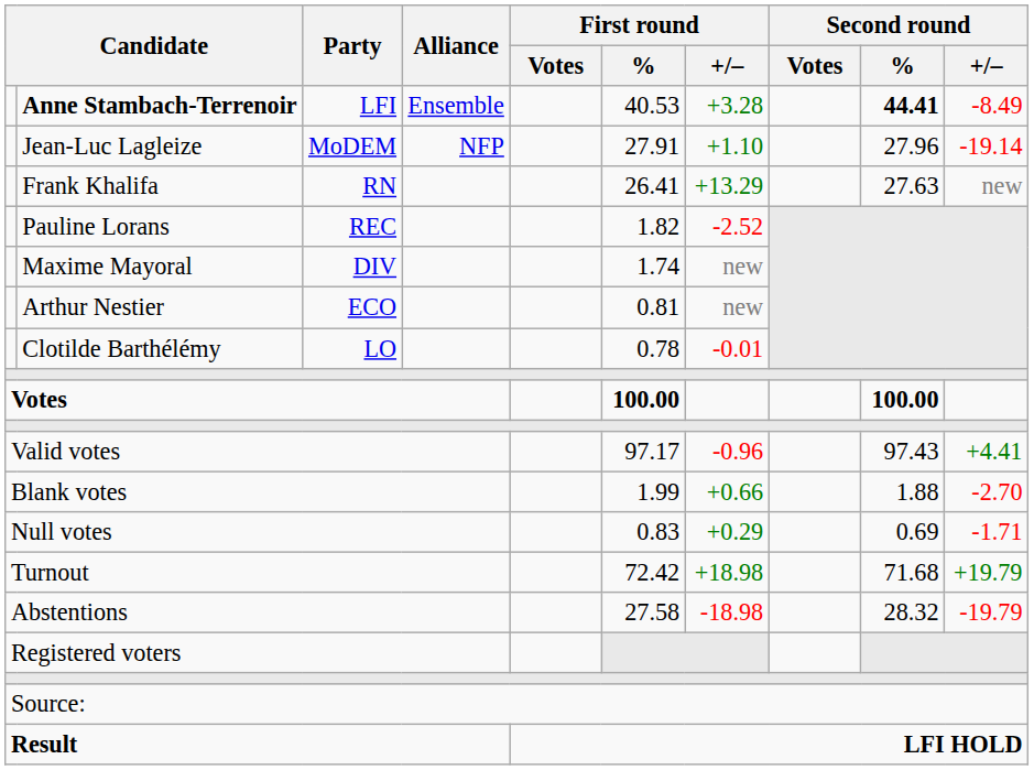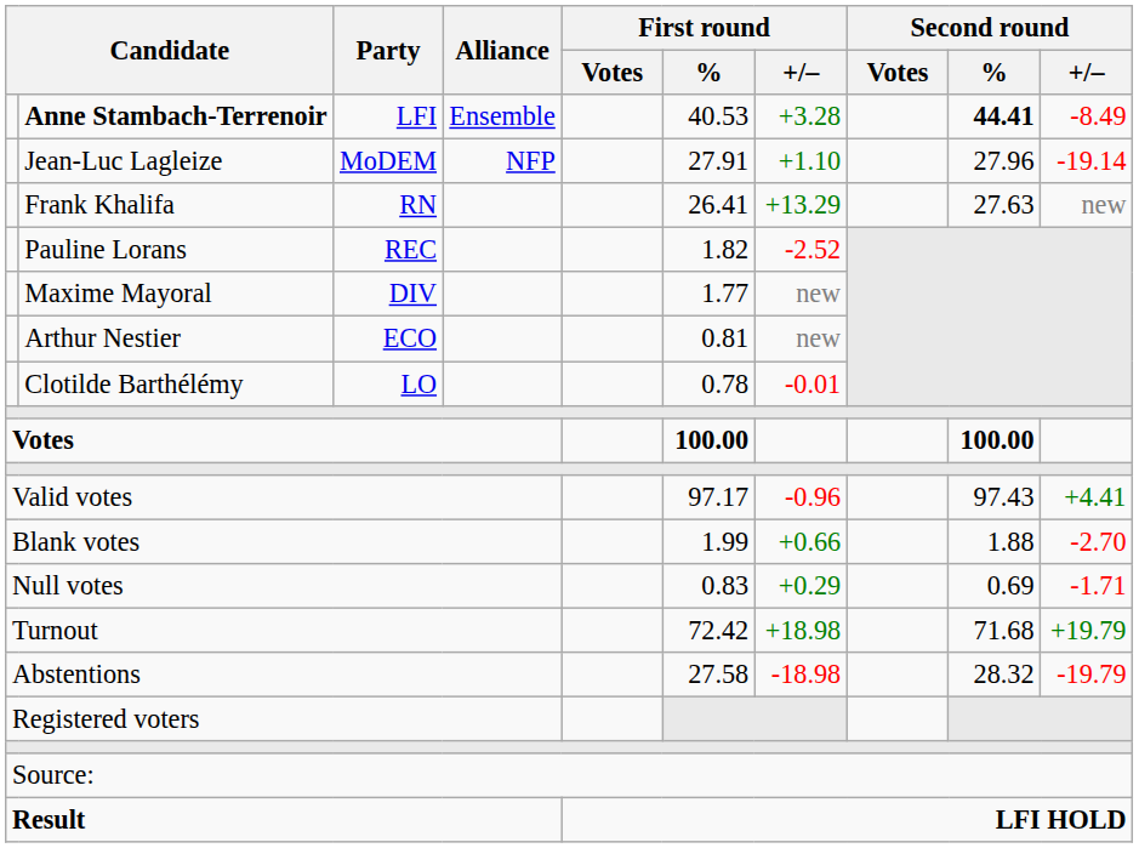Maxime Mayoral | First round / %: 1.74 -> 1.77
